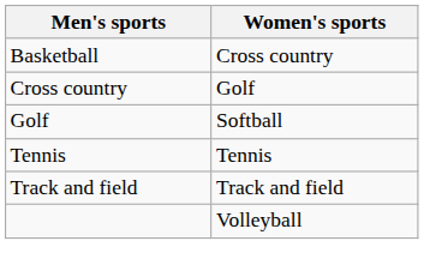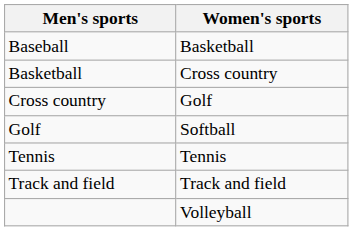+ row: Baseball | Basketball
